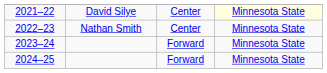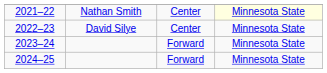2021–22 | column 2: David Silye -> Nathan Smith
2022–23 | column 2: Nathan Smith -> David Silye
